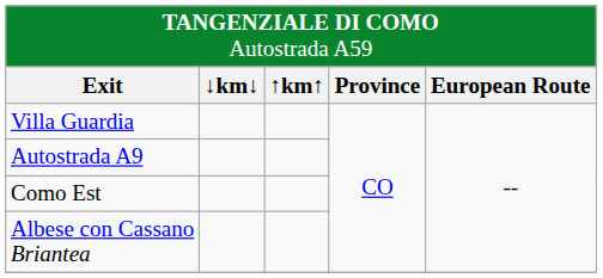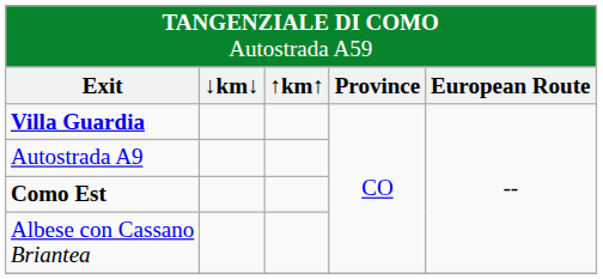Villa Guardia | column 1: normal -> bold
Como Est | column 1: normal -> bold
